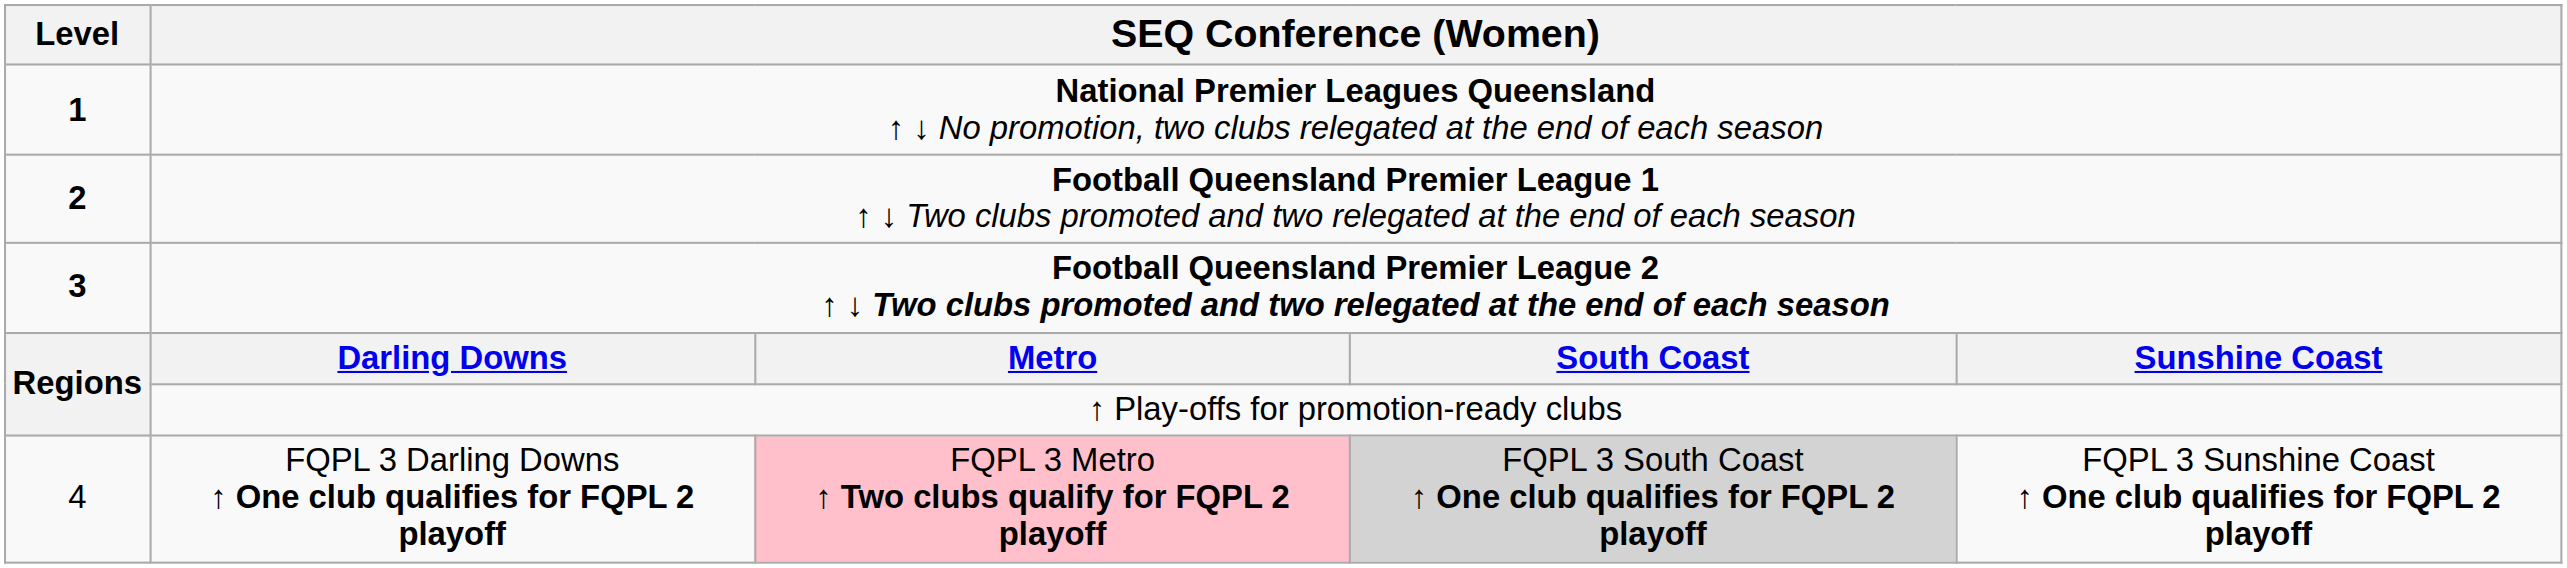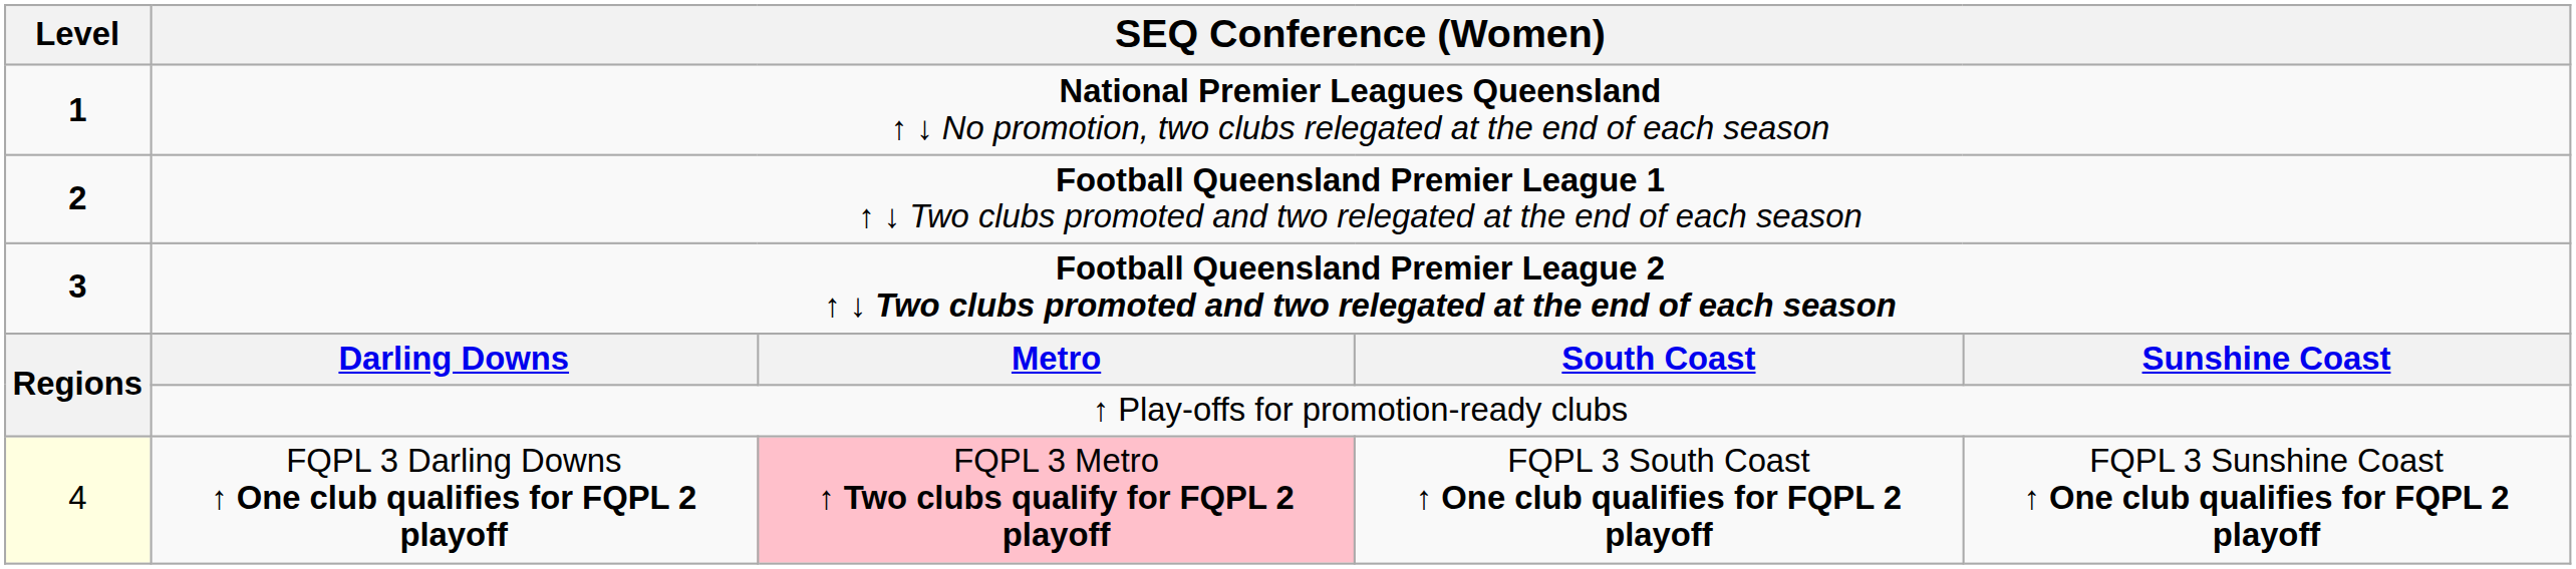FQPL 3 Darling Downs ↑ One club qualifies for FQPL 2 playoff | Level: no background -> lightyellow background
FQPL 3 Darling Downs ↑ One club qualifies for FQPL 2 playoff | column 4: lightgrey background -> no background
